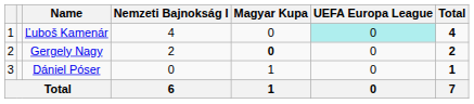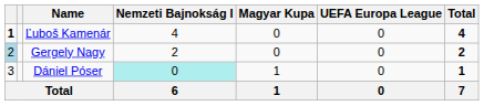Ľuboš Kamenár | column 1: normal -> bold
Ľuboš Kamenár | UEFA Europa League: paleturquoise background -> no background
Gergely Nagy | column 1: no background -> lightblue background
Gergely Nagy | Magyar Kupa: bold -> normal
Dániel Póser | Nemzeti Bajnokság I: no background -> paleturquoise background
